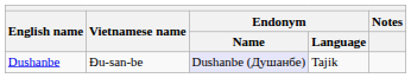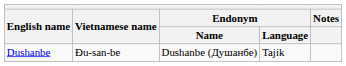Dushanbe | Endonym / Name: lavender background -> no background
